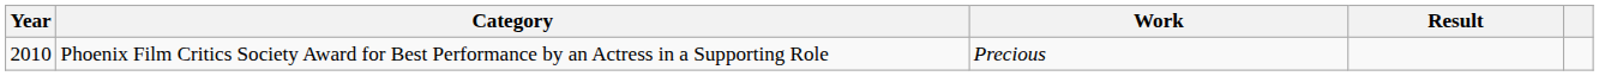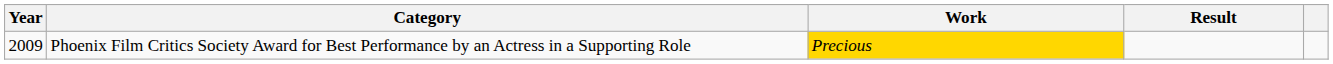row 2 | Year: 2010 -> 2009
row 2 | Work: no background -> gold background
